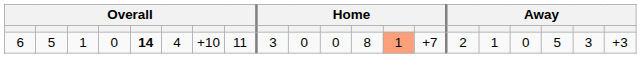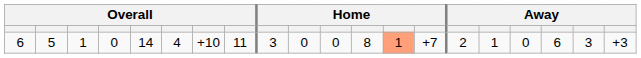row 3 | column 5: bold -> normal
row 3 | column 18: 5 -> 6
